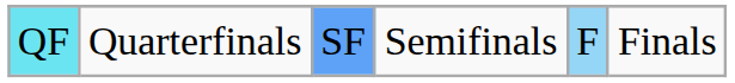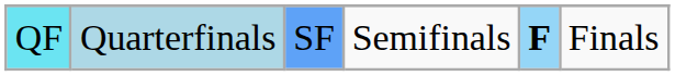QF | column 2: no background -> lightblue background
QF | column 5: normal -> bold
